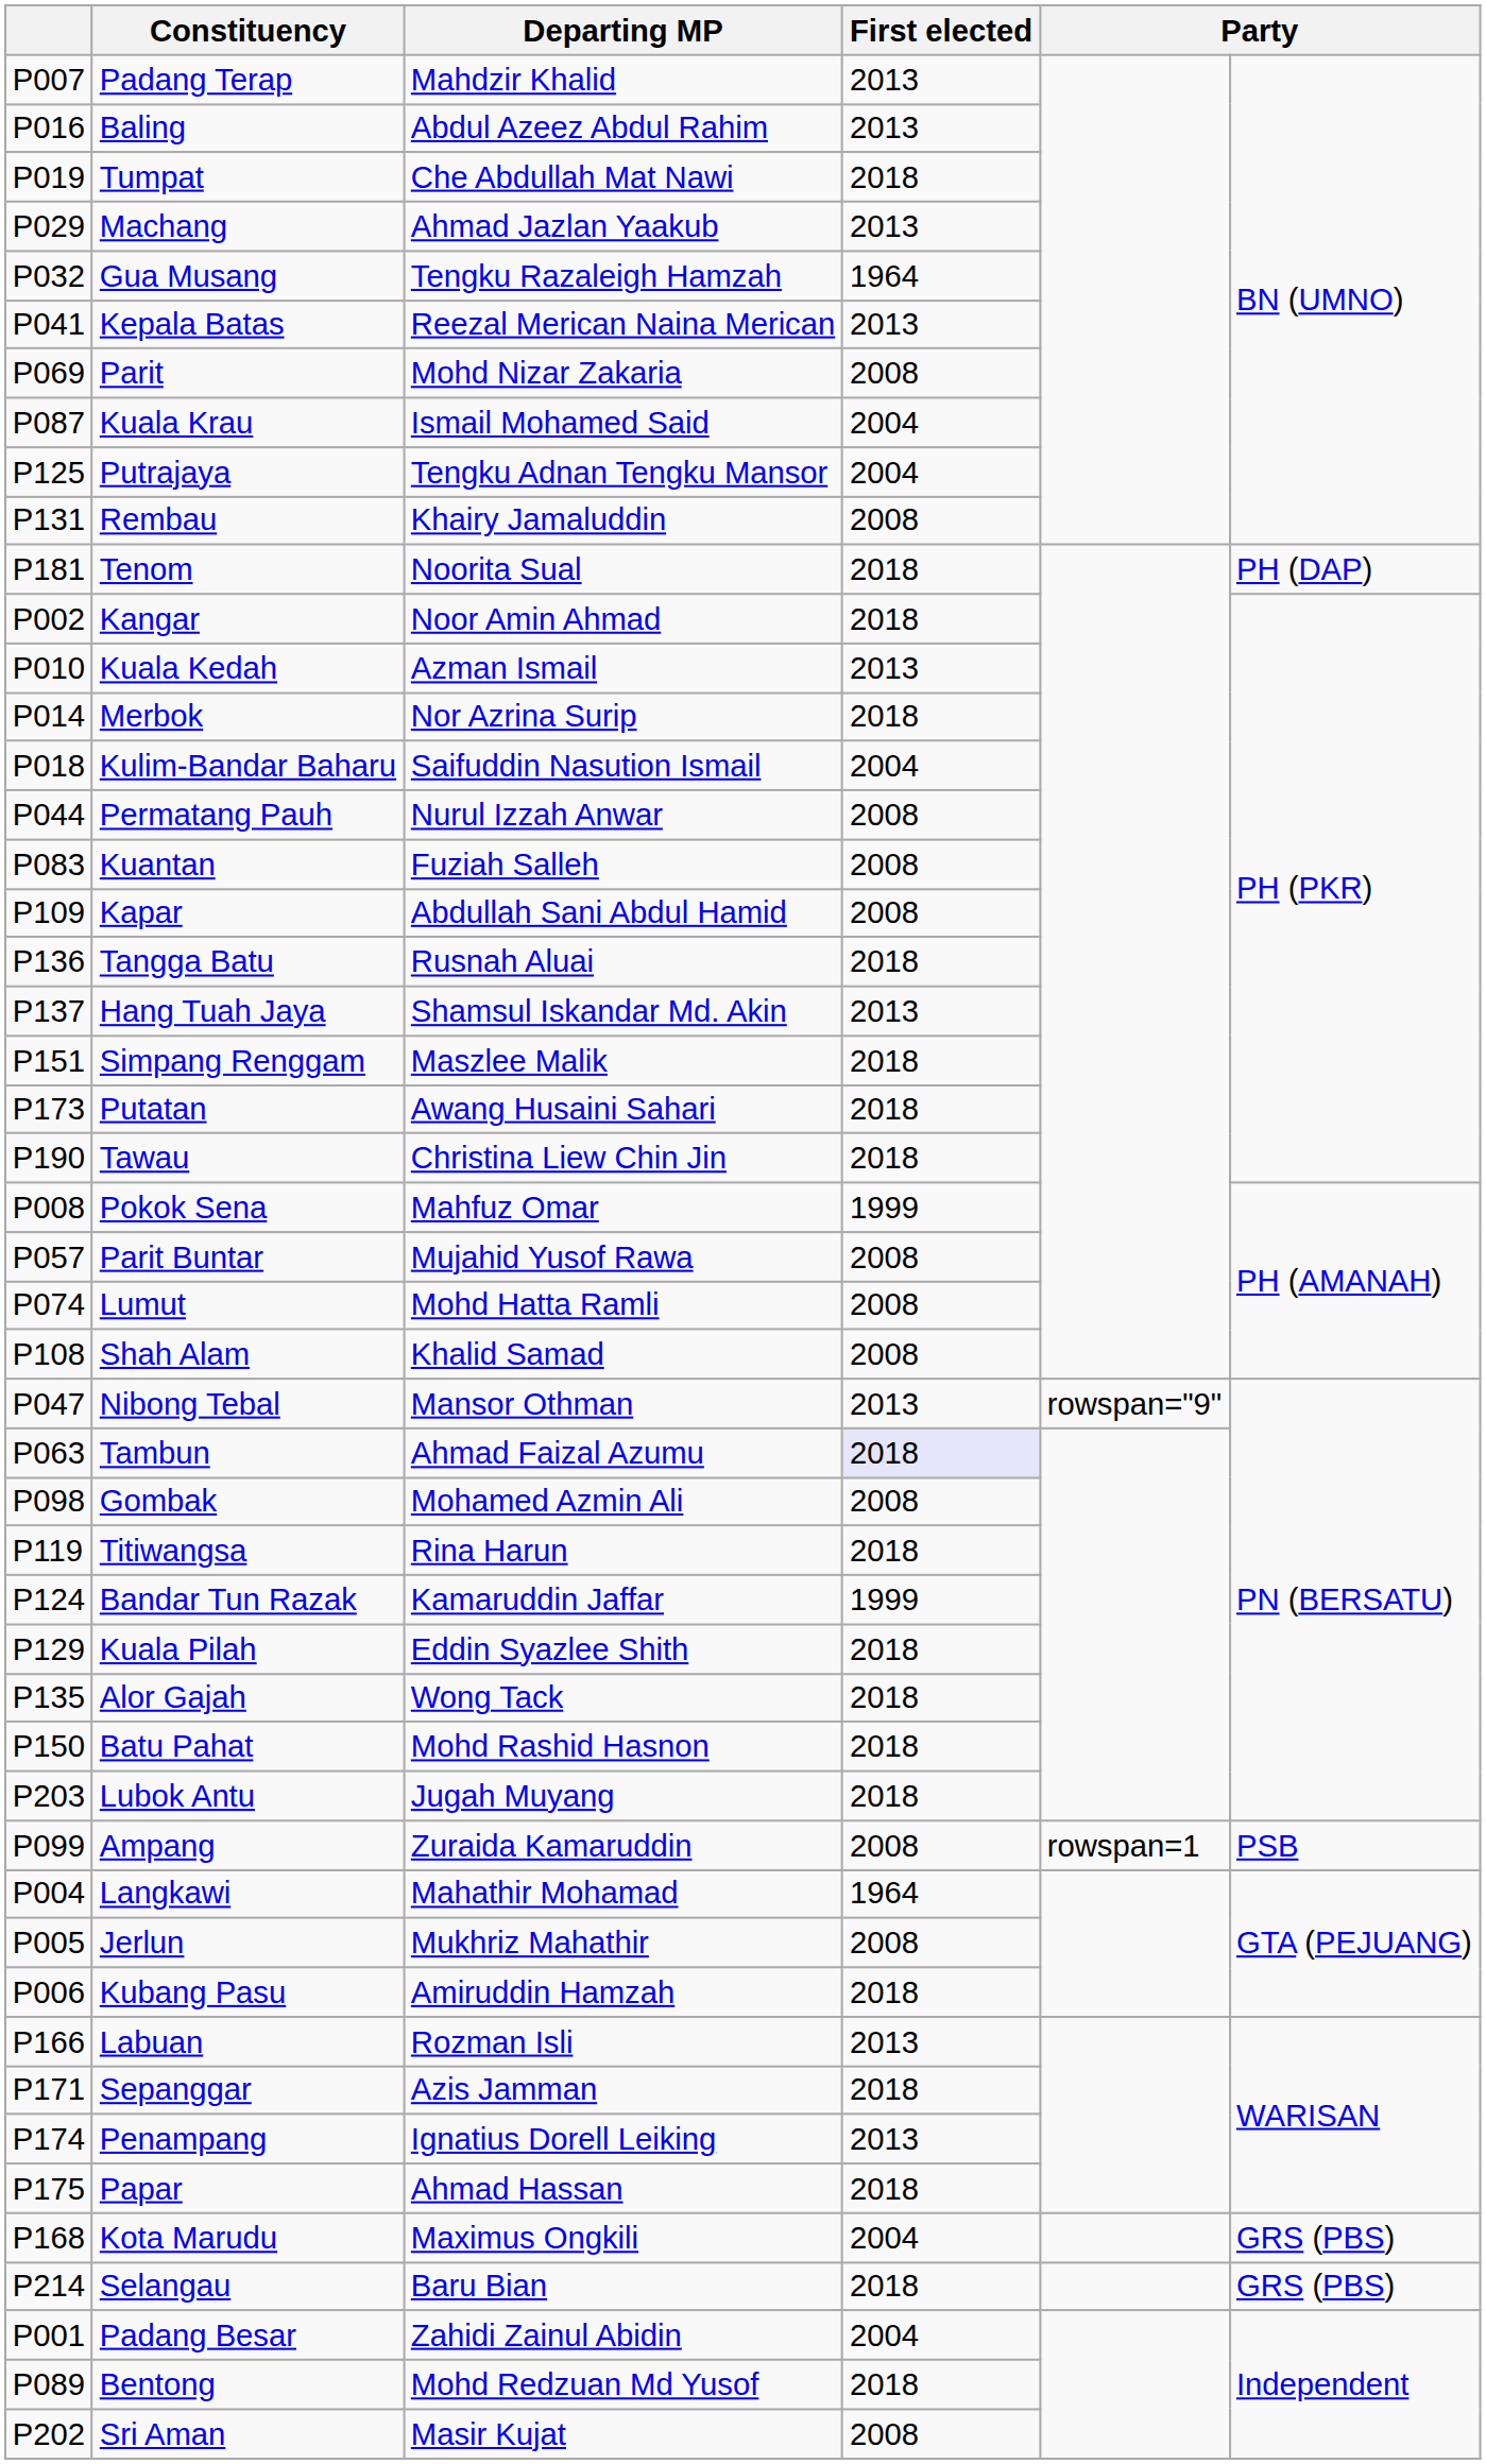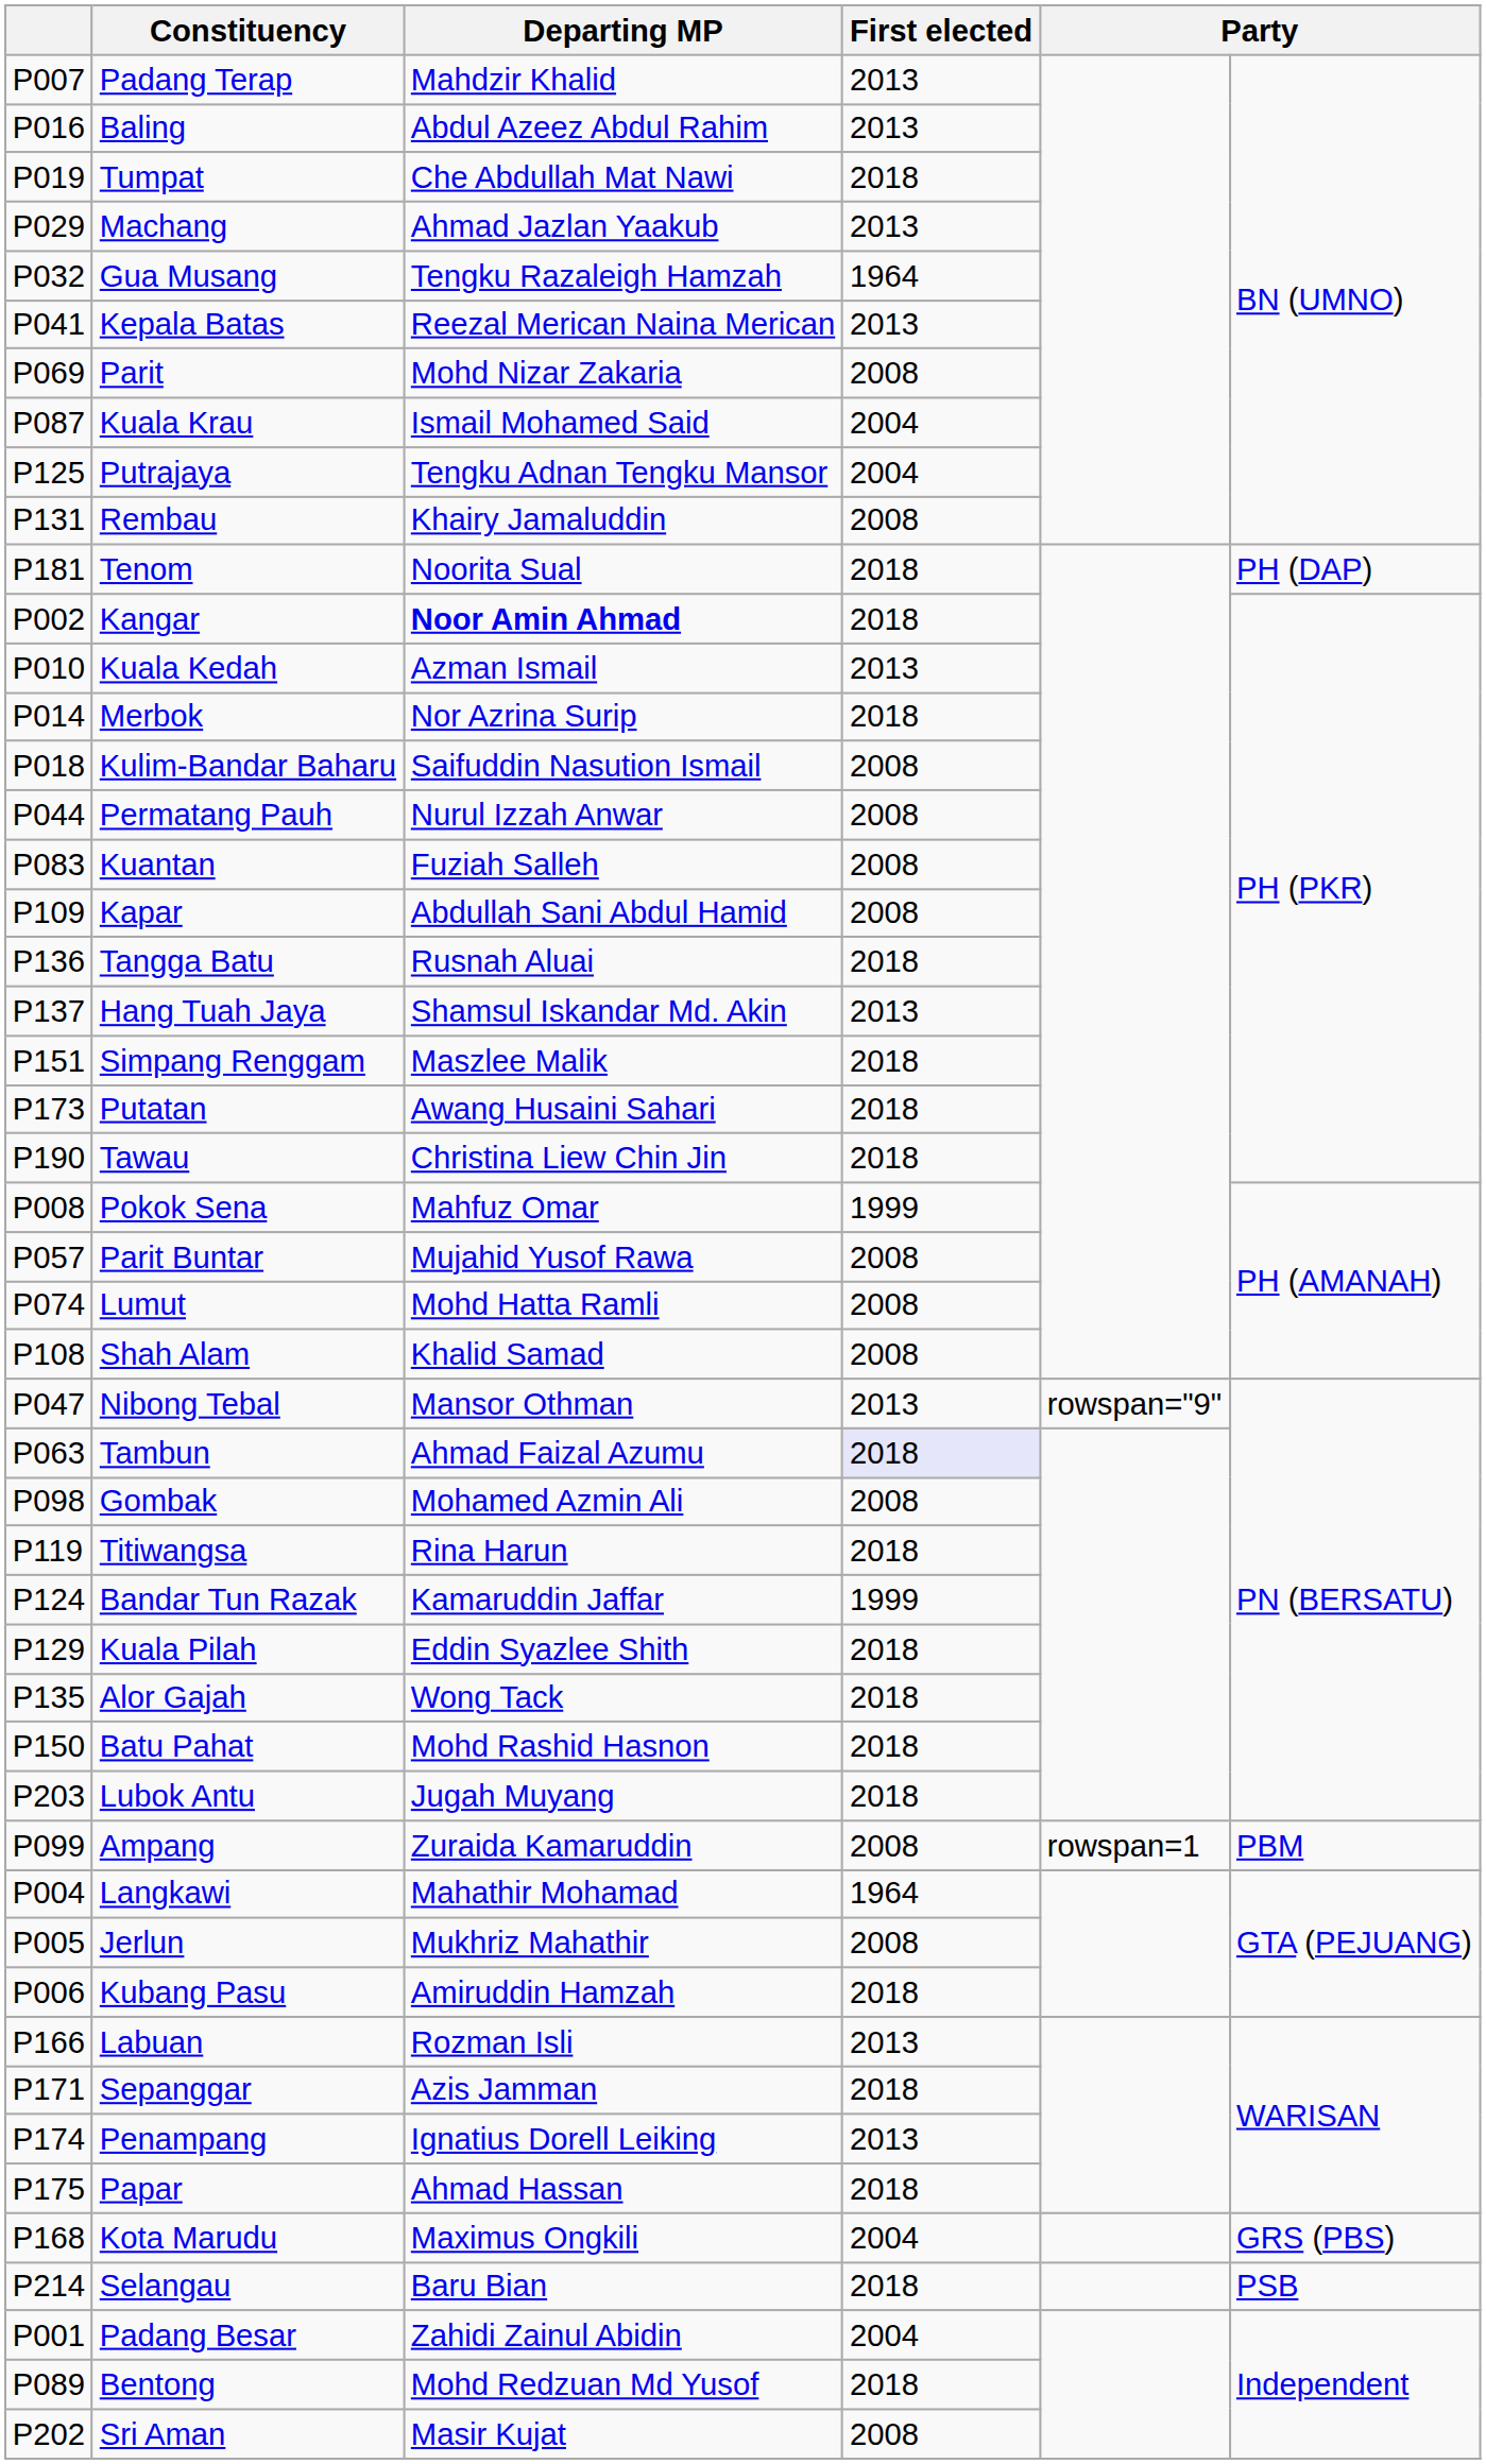Kangar | Departing MP: normal -> bold
Kulim-Bandar Baharu | First elected: 2004 -> 2008
Ampang | column 6: PSB -> PBM
Selangau | column 6: GRS (PBS) -> PSB
